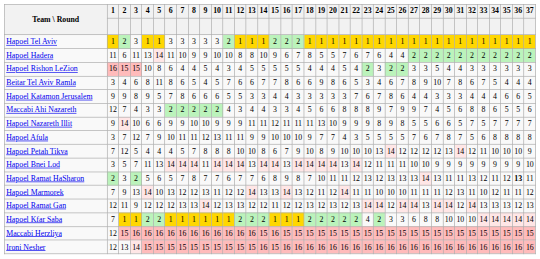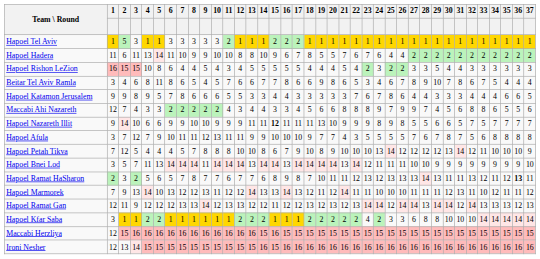Hapoel Tel Aviv | 2: 2 -> 5
Hapoel Nazareth Illit | 15: normal -> bold
Hapoel Kfar Saba | 1: 7 -> 3
